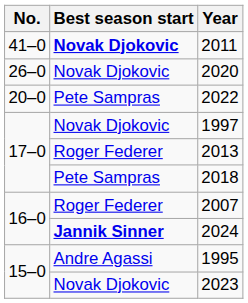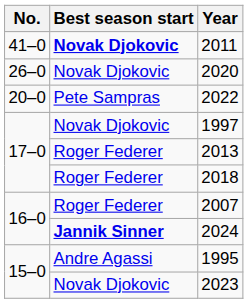2018 | Best season start: Pete Sampras -> Roger Federer
